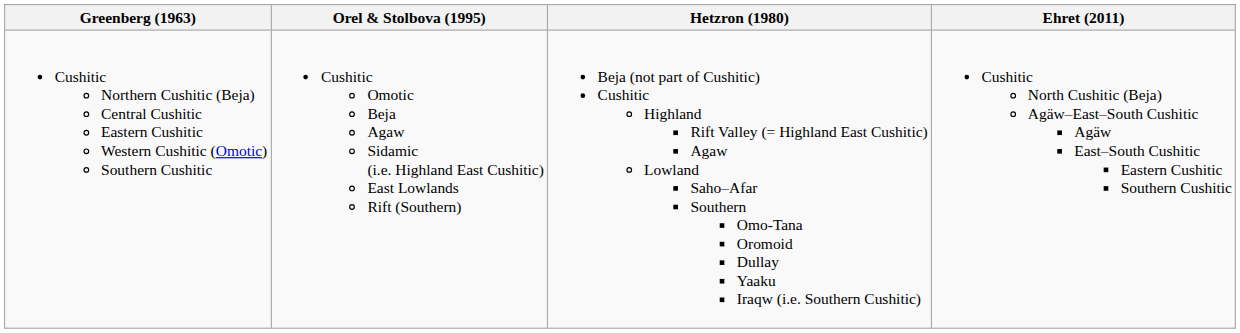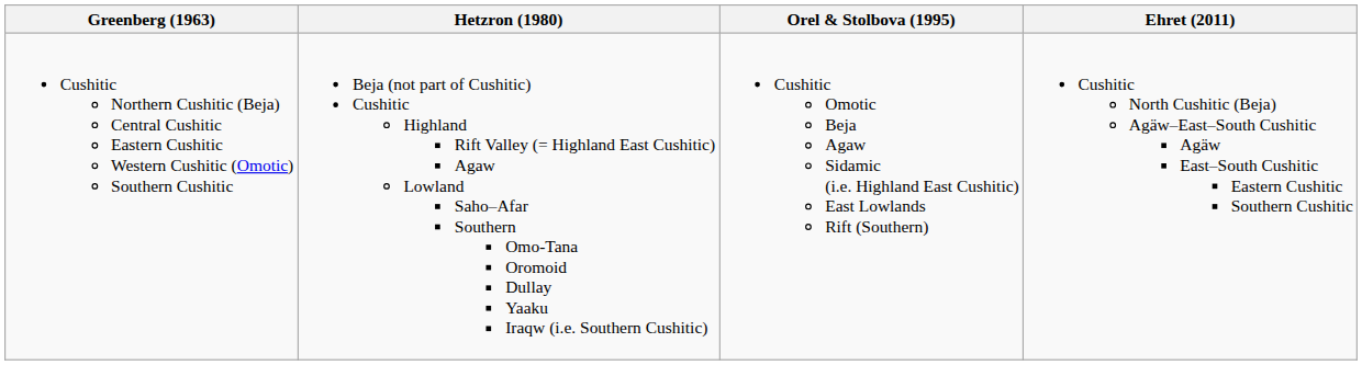columns swapped: Hetzron (1980) <-> Orel & Stolbova (1995)
